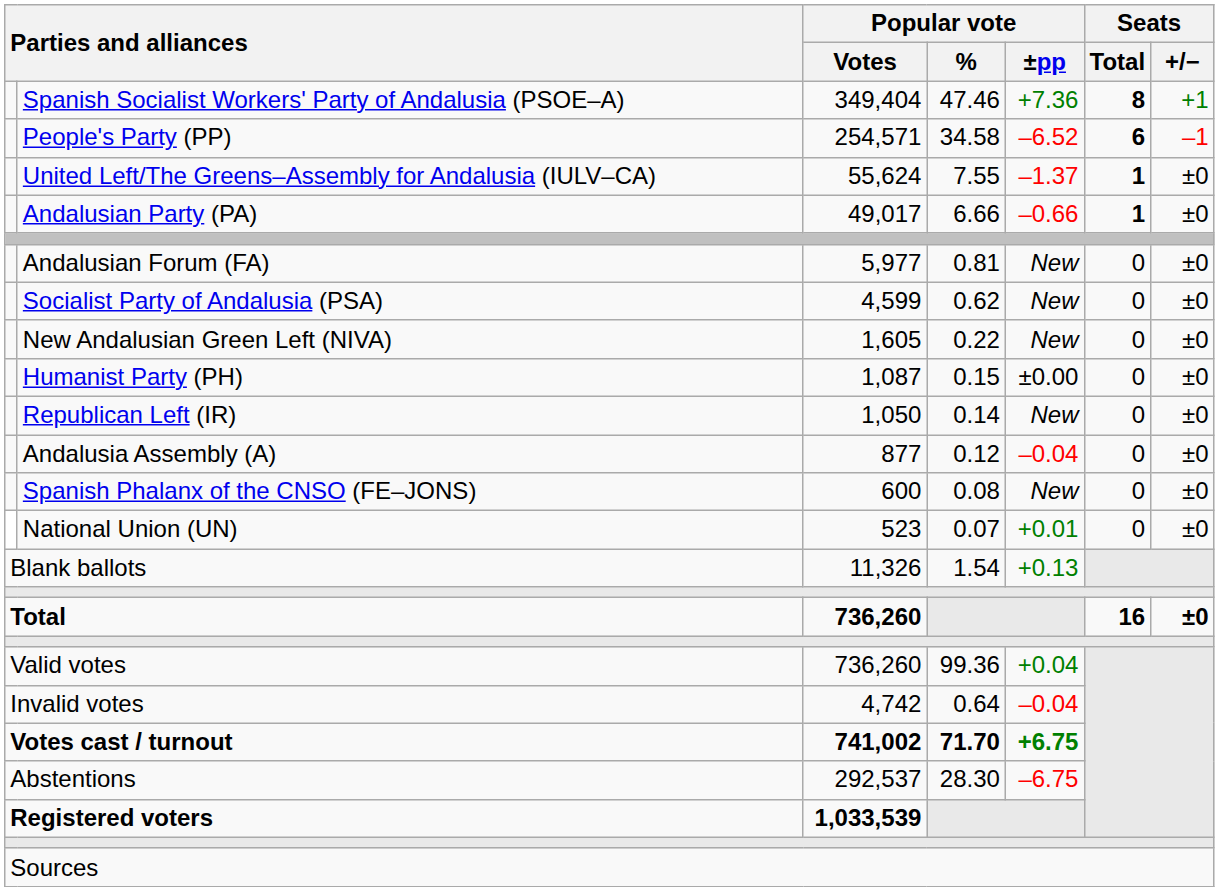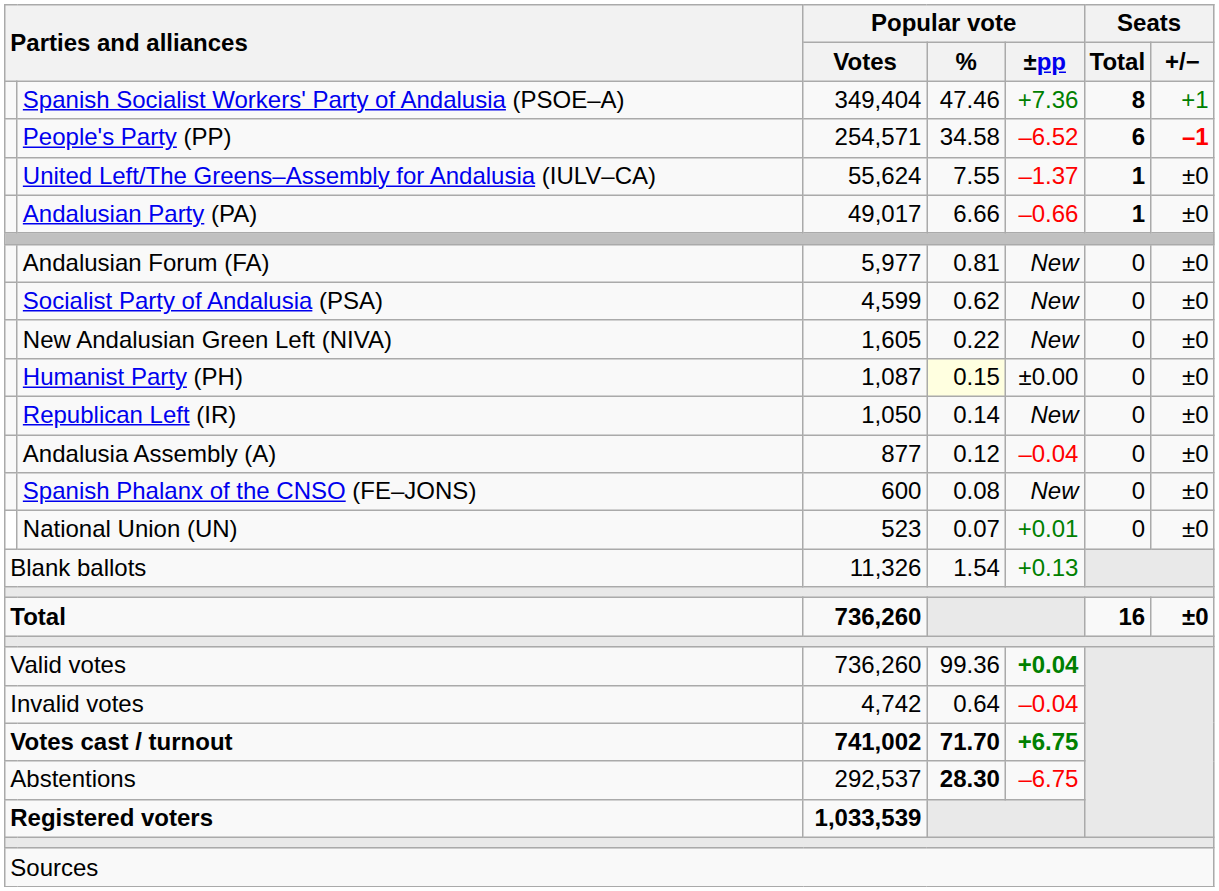People's Party (PP) | Seats / +/−: normal -> bold
Humanist Party (PH) | Popular vote / %: no background -> lightyellow background
Valid votes | Popular vote / ±pp: normal -> bold
Abstentions | Popular vote / %: normal -> bold
